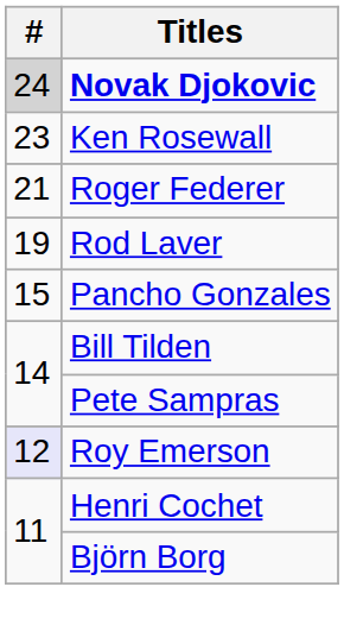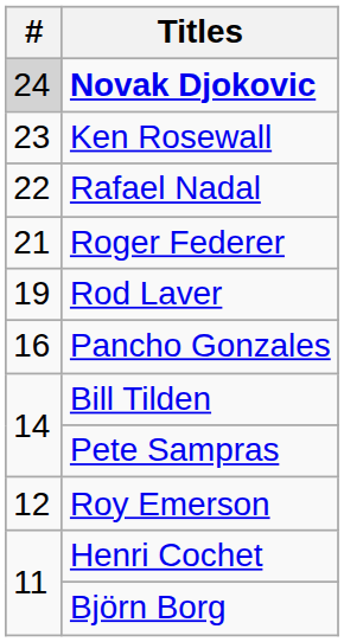+ row: 22 | Rafael Nadal
Pancho Gonzales | #: 15 -> 16
Roy Emerson | #: lavender background -> no background
